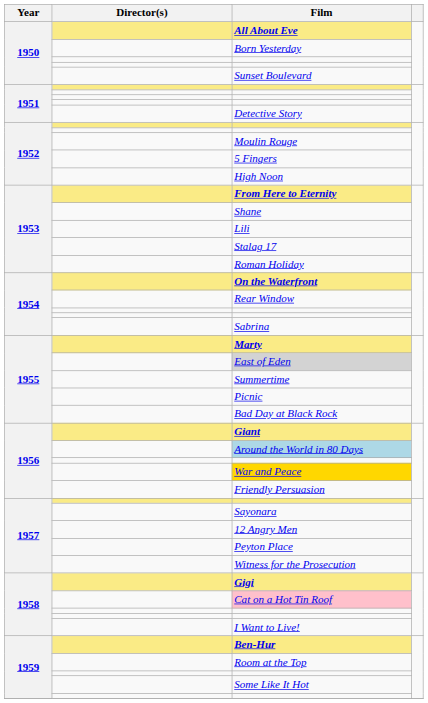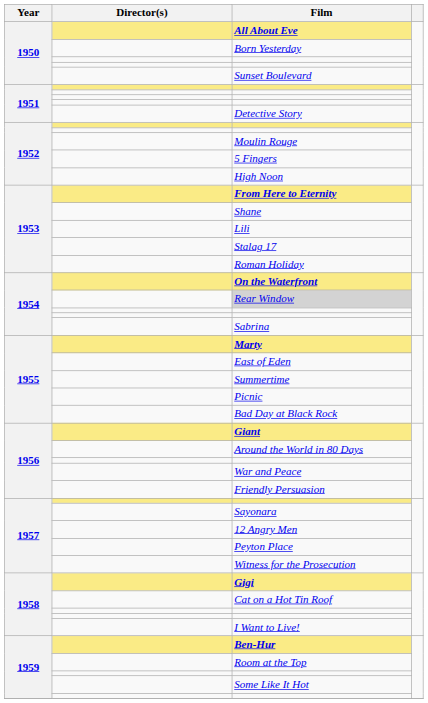Rear Window | Film: no background -> lightgrey background
East of Eden | Film: lightgrey background -> no background
Around the World in 80 Days | Film: lightblue background -> no background
War and Peace | Film: gold background -> no background
Cat on a Hot Tin Roof | Film: pink background -> no background
